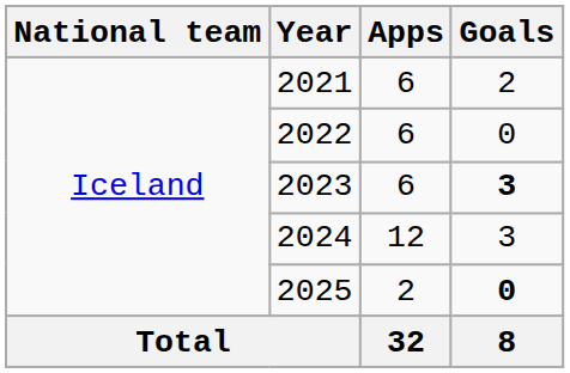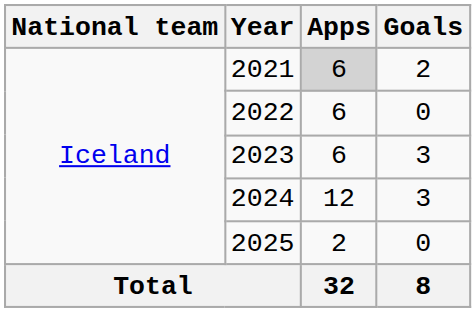2021 | Apps: no background -> lightgrey background
2023 | Goals: bold -> normal
2025 | Goals: bold -> normal
